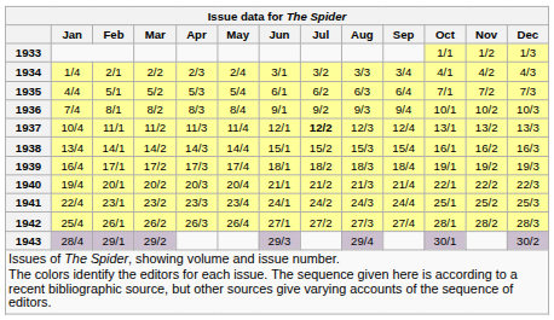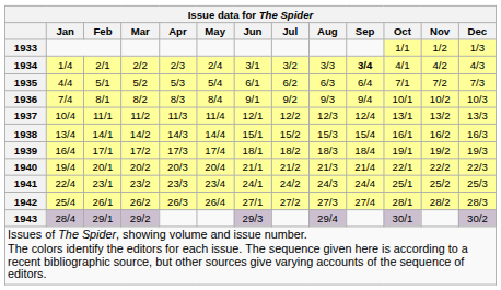1934 | Sep: normal -> bold
1937 | Jul: bold -> normal
